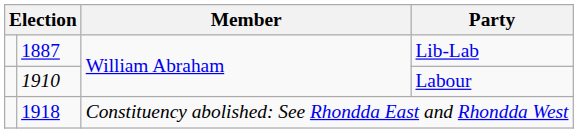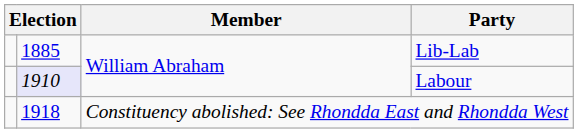Lib-Lab | column 2: 1887 -> 1885
Labour | column 2: no background -> lavender background
